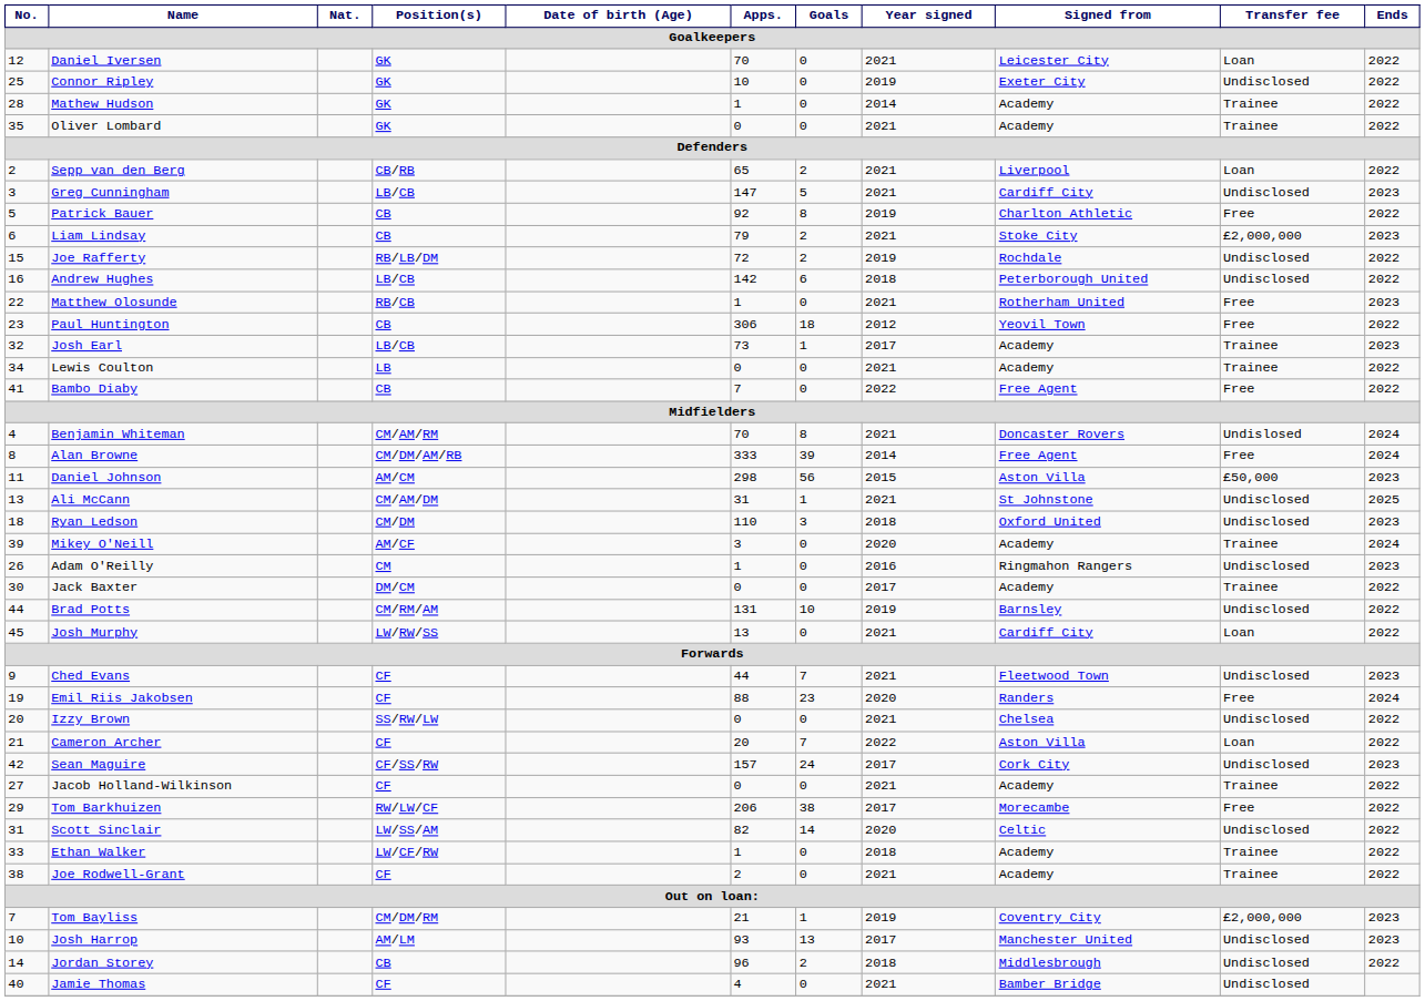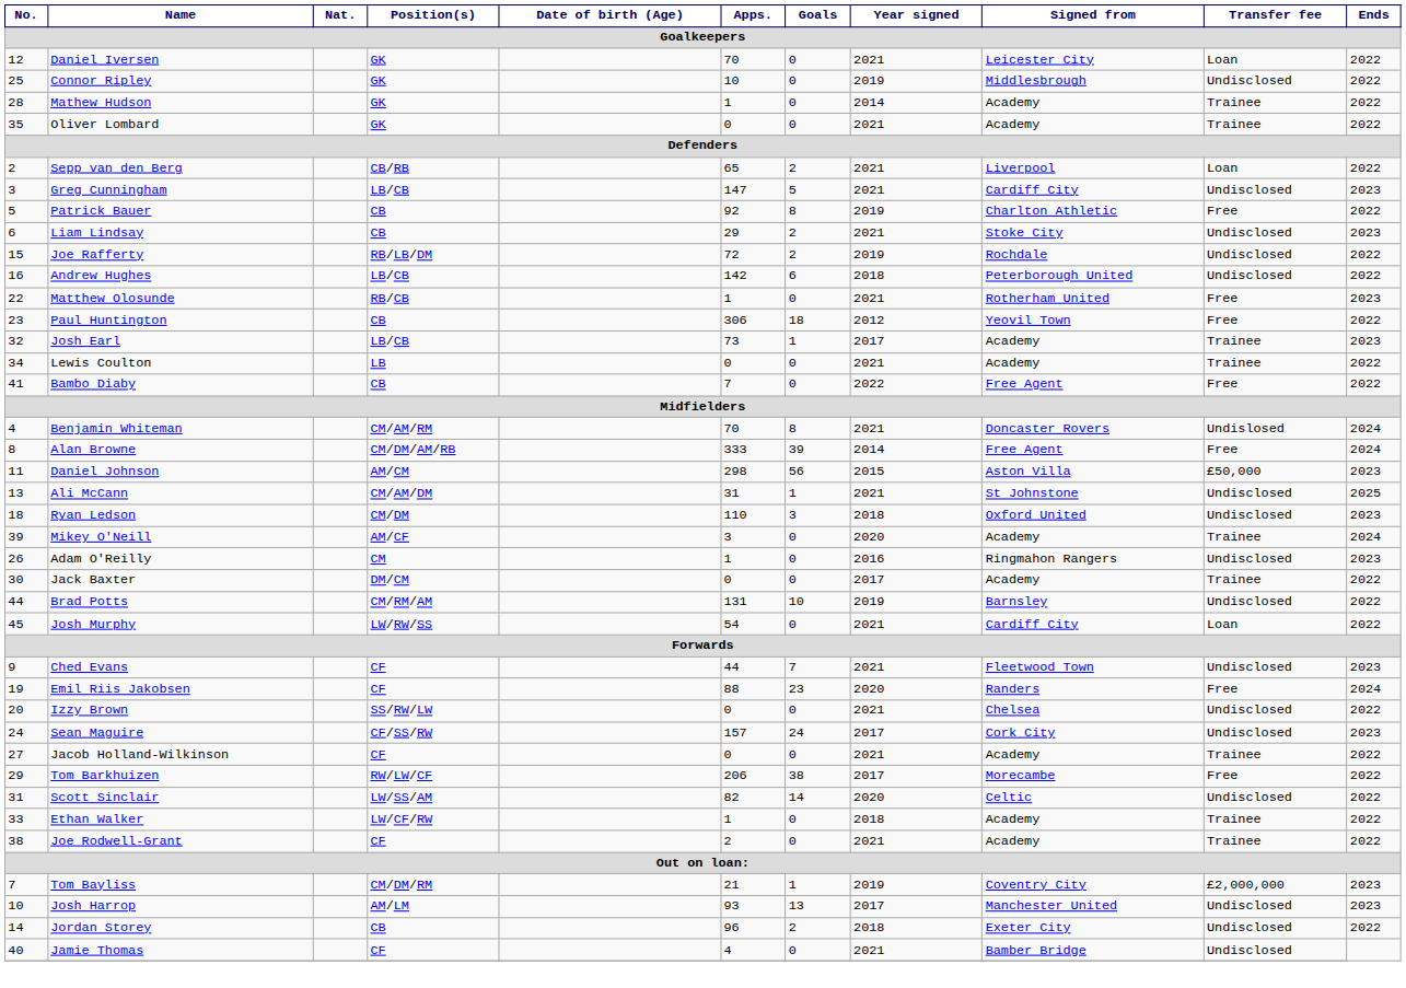Connor Ripley | Signed from: Exeter City -> Middlesbrough
Liam Lindsay | Apps.: 79 -> 29
Liam Lindsay | Transfer fee: £2,000,000 -> Undisclosed
Josh Murphy | Apps.: 13 -> 54
- row: 21 | Cameron Archer | CF | 20 | 7 | 2022 | Aston Villa | Loan | 2022
Sean Maguire | No.: 42 -> 24
Jordan Storey | Signed from: Middlesbrough -> Exeter City
